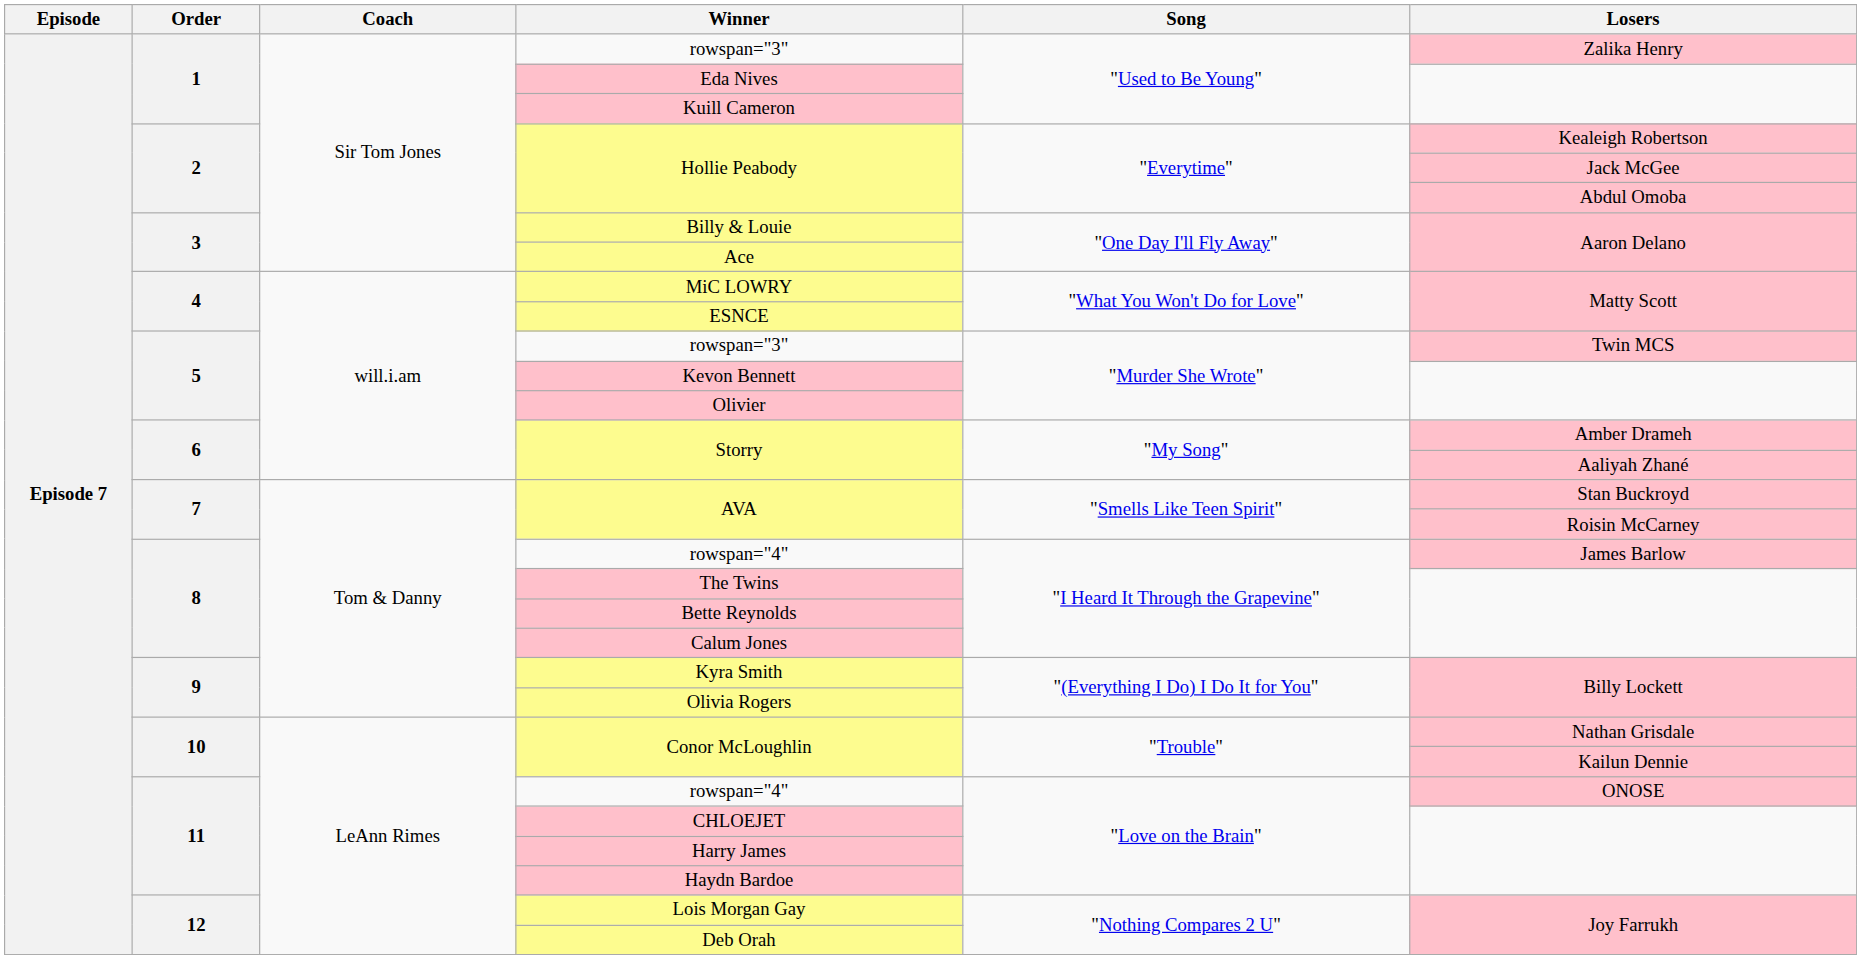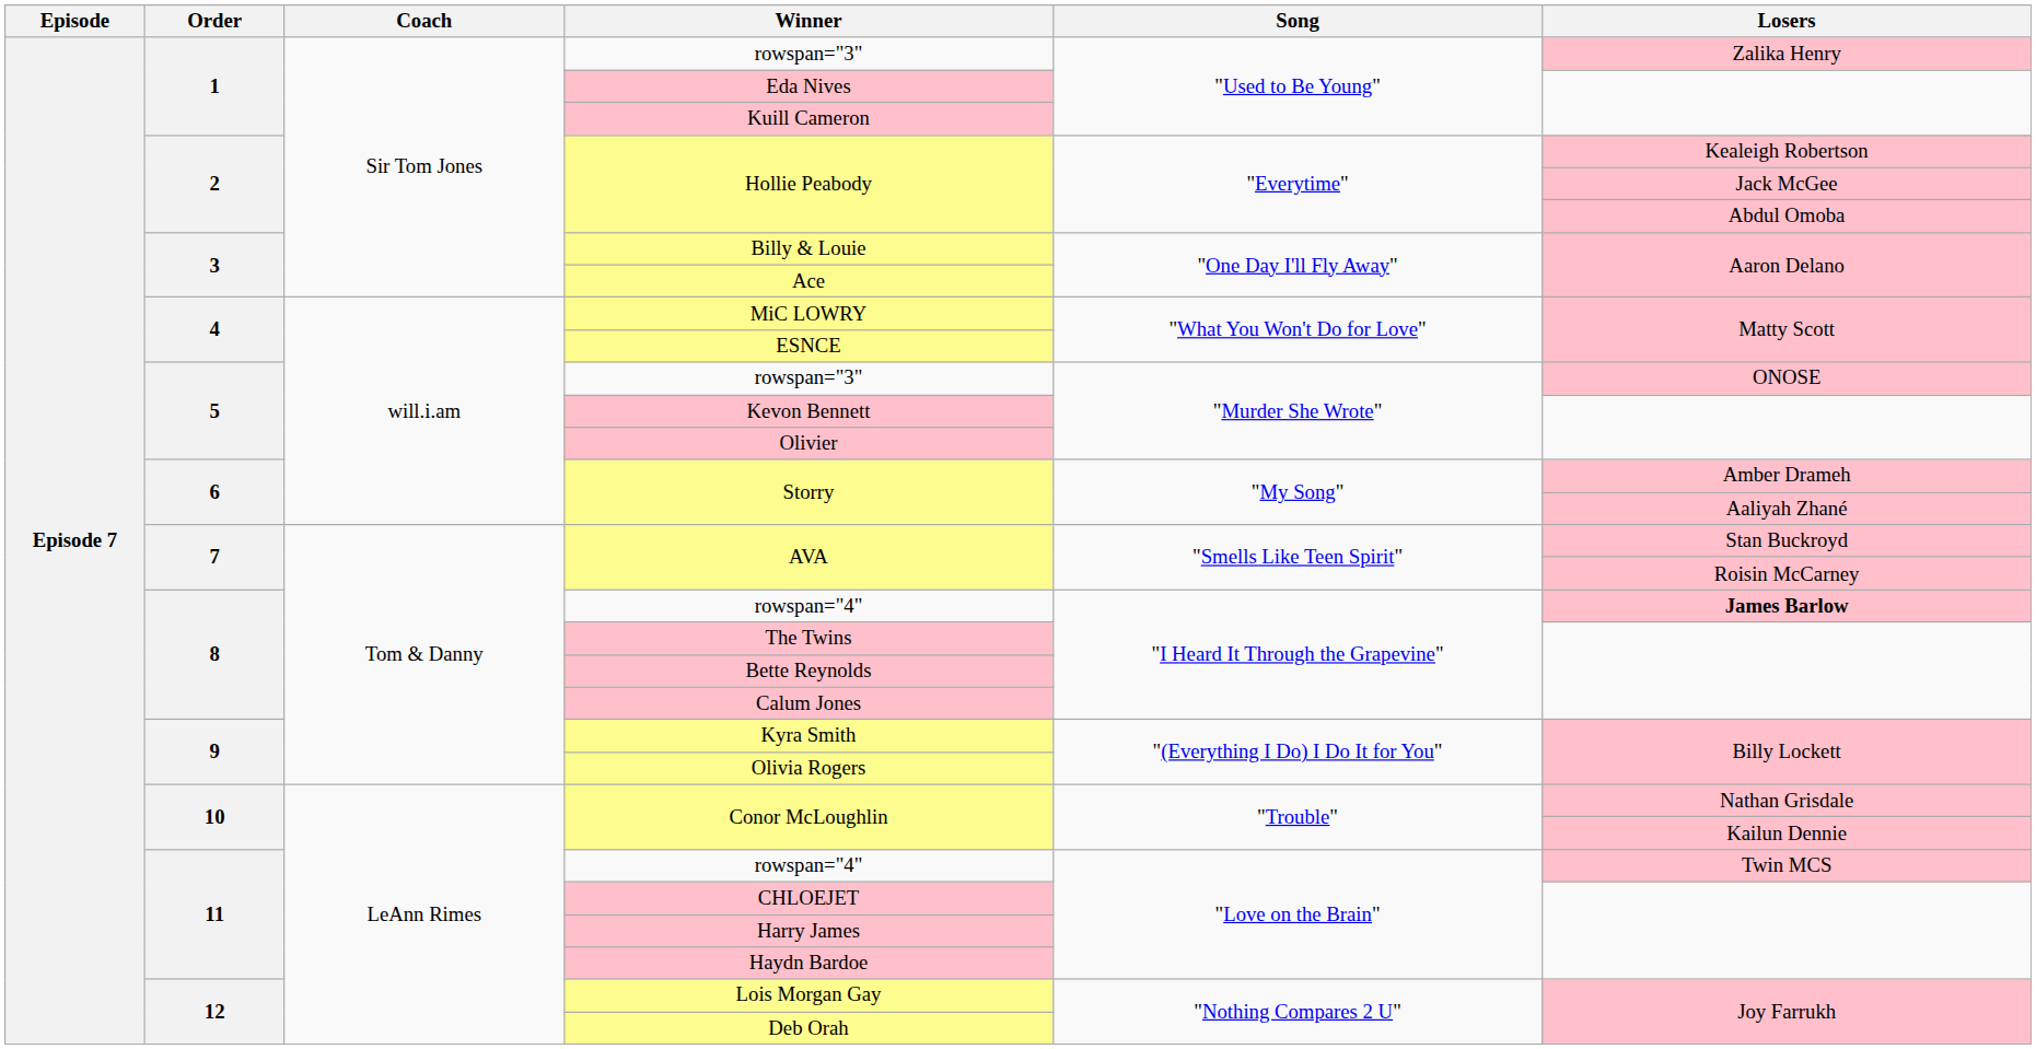5 / rowspan="3" | Losers: Twin MCS -> ONOSE
8 / rowspan="4" | Losers: normal -> bold
11 / rowspan="4" | Losers: ONOSE -> Twin MCS
